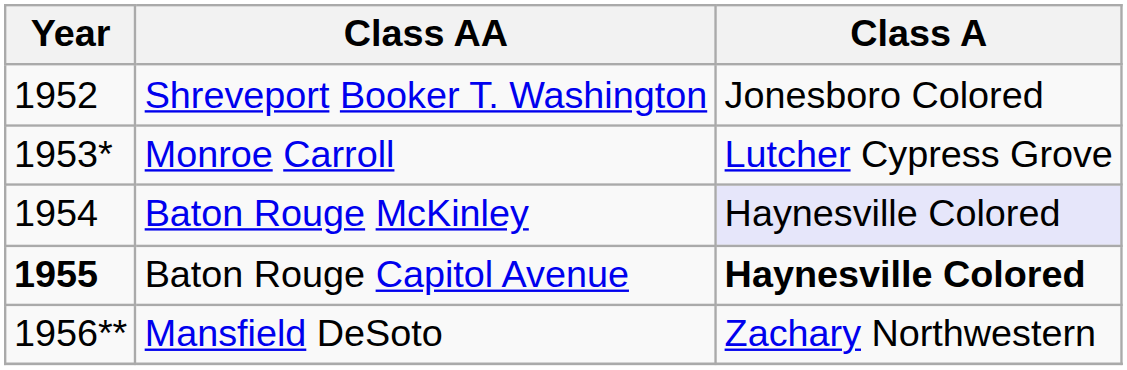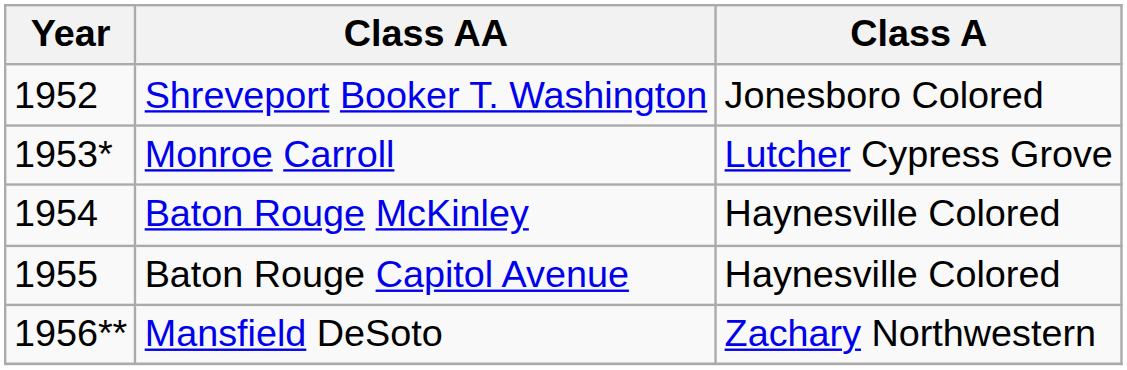Baton Rouge McKinley | Class A: lavender background -> no background
Baton Rouge Capitol Avenue | Year: bold -> normal
Baton Rouge Capitol Avenue | Class A: bold -> normal
